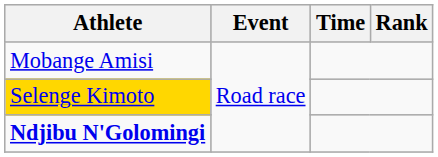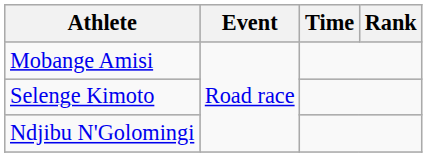Selenge Kimoto | Athlete: gold background -> no background
Ndjibu N'Golomingi | Athlete: bold -> normal
